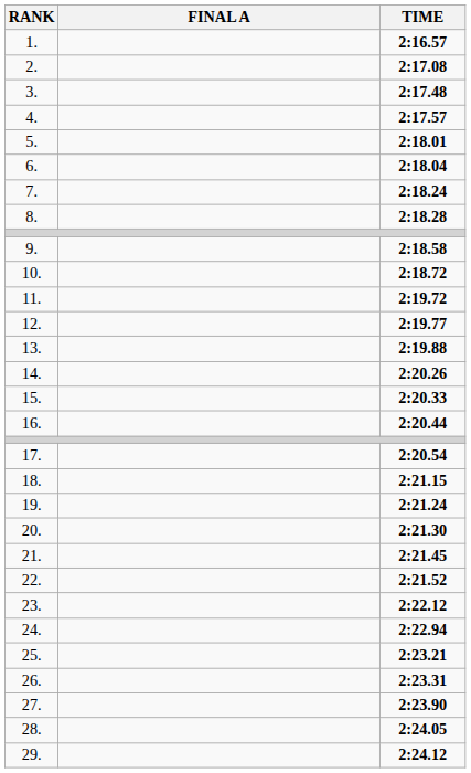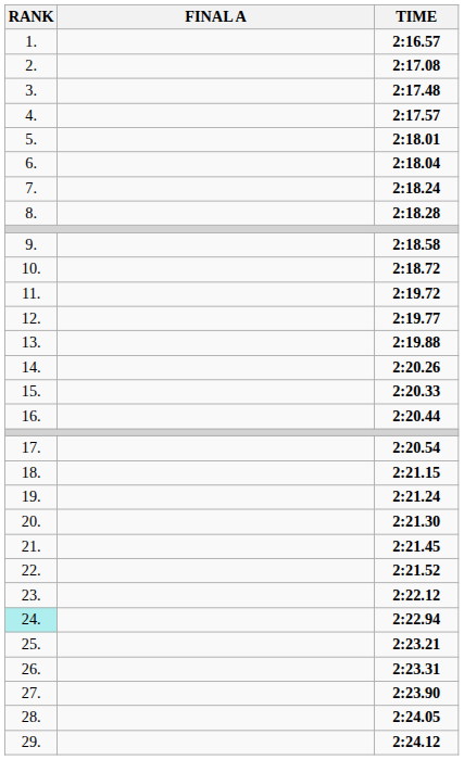24. | RANK: no background -> paleturquoise background
